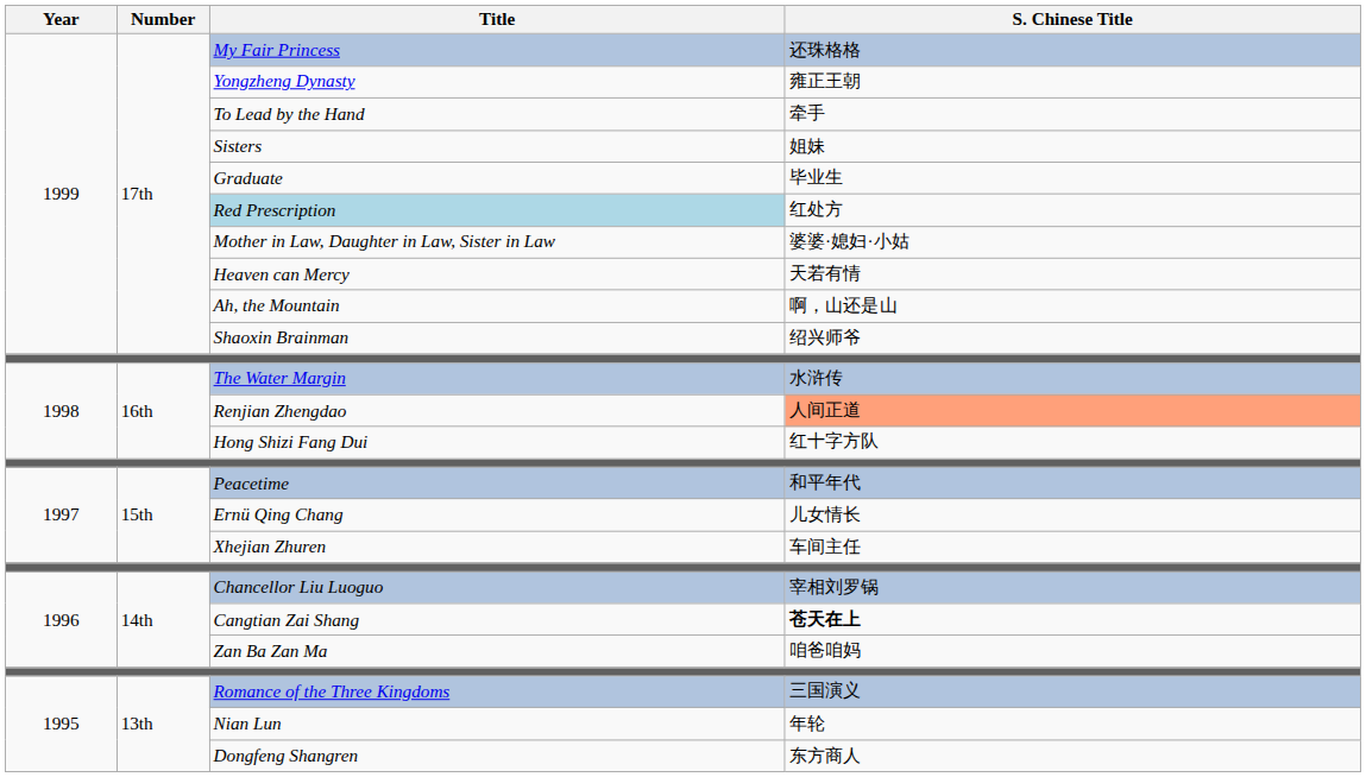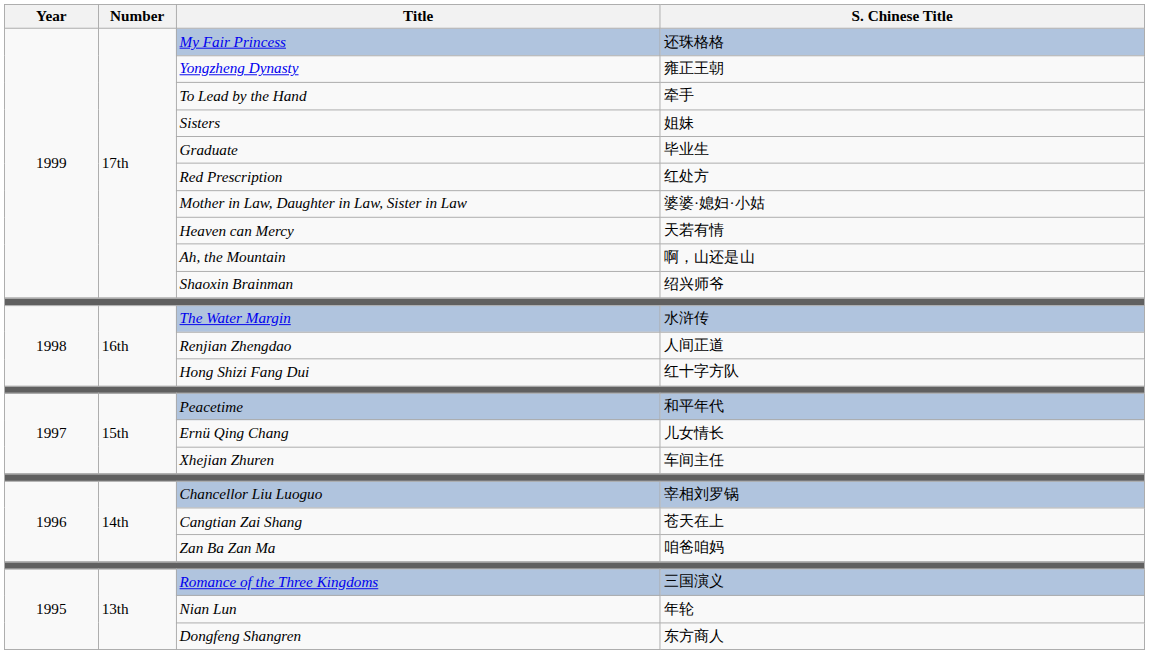Red Prescription | Title: lightblue background -> no background
Renjian Zhengdao | S. Chinese Title: lightsalmon background -> no background
Cangtian Zai Shang | S. Chinese Title: bold -> normal
